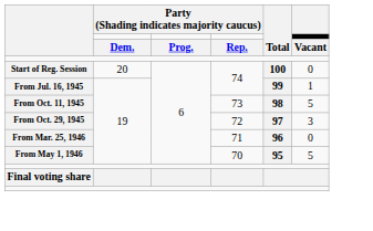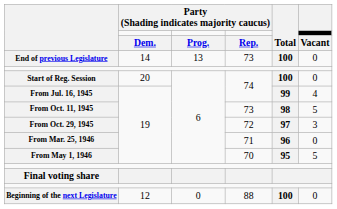+ row: End of previous Legislature | 14 | 13 | 73 | 100 | 0
From Jul. 16, 1945 | column 6: 1 -> 4
+ row: Beginning of the next Legislature | 12 | 0 | 88 | 100 | 0
